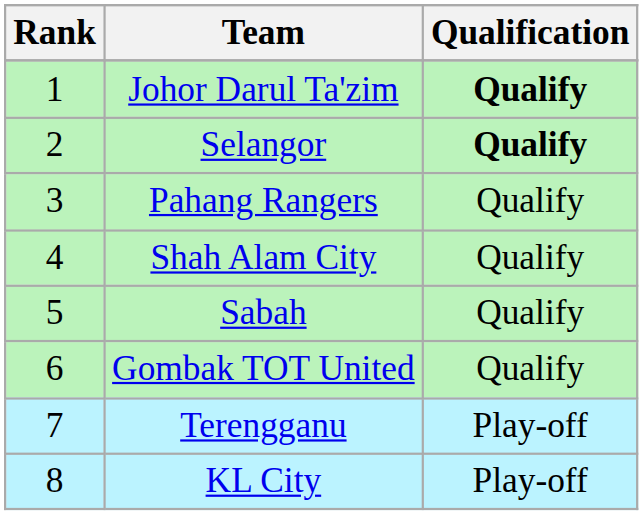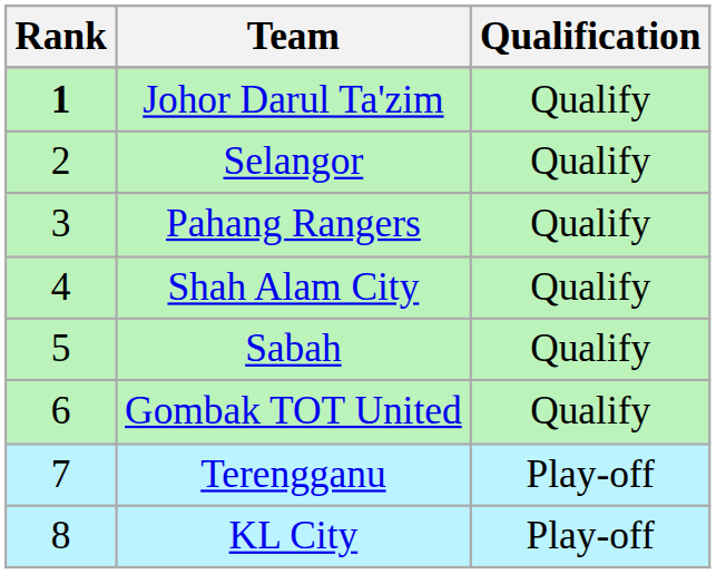Johor Darul Ta'zim | Rank: normal -> bold
Johor Darul Ta'zim | Qualification: bold -> normal
Selangor | Qualification: bold -> normal
